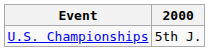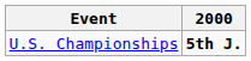U.S. Championships | 2000: normal -> bold
